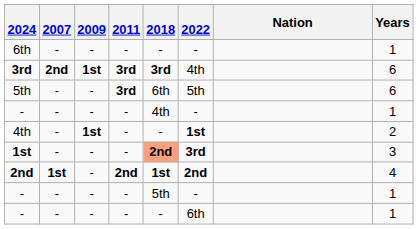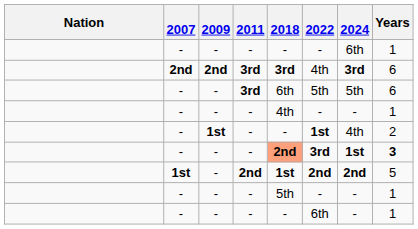columns swapped: Nation <-> 2024
row 3 | 2009: 1st -> 2nd
row 7 | Years: normal -> bold
row 8 | Years: 4 -> 5
